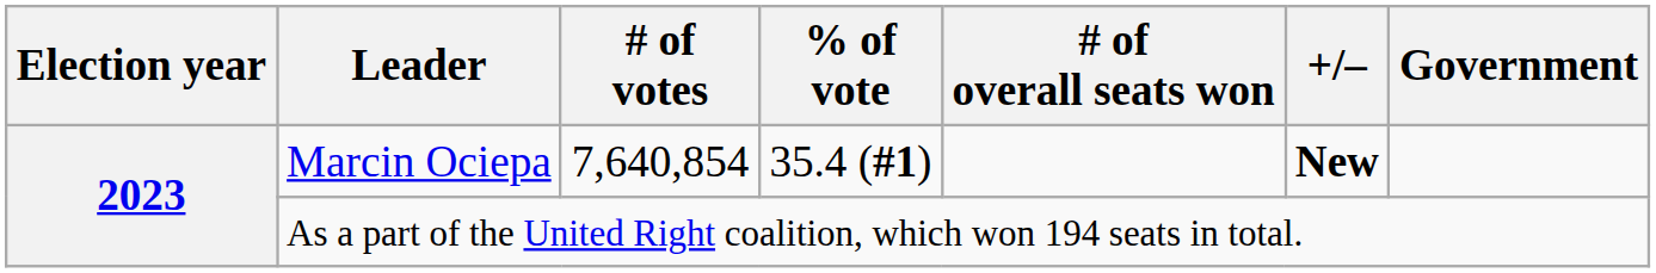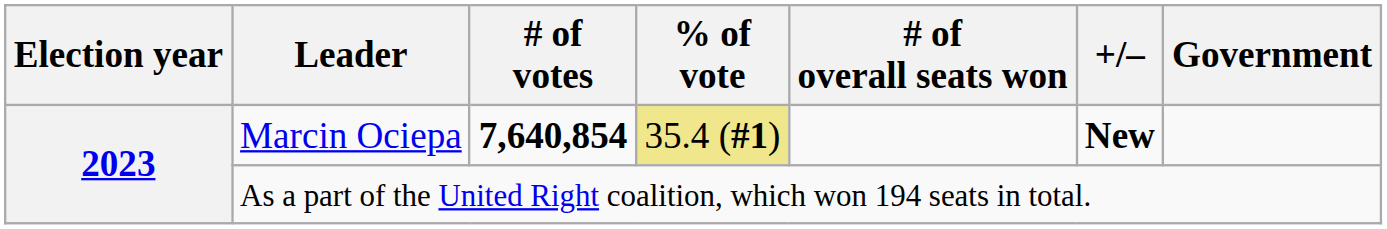Marcin Ociepa | # of votes: normal -> bold
Marcin Ociepa | % of vote: no background -> khaki background
